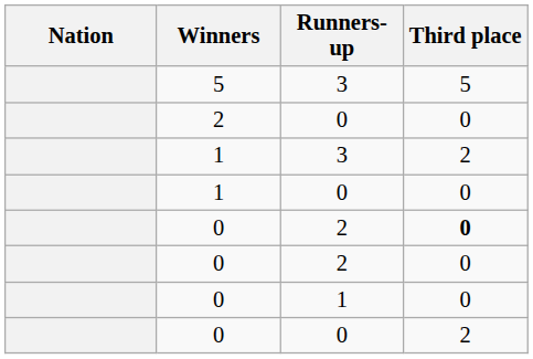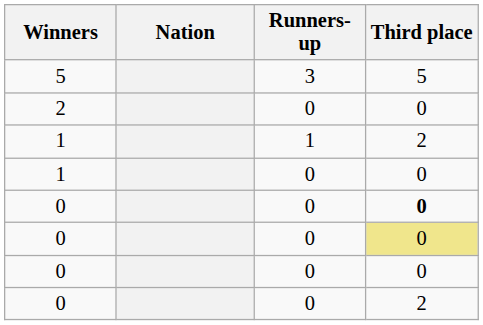columns swapped: Nation <-> Winners
row 4 | Runners-up: 3 -> 1
row 6 | Runners-up: 2 -> 0
row 7 | Runners-up: 2 -> 0
row 7 | Third place: no background -> khaki background
row 8 | Runners-up: 1 -> 0
